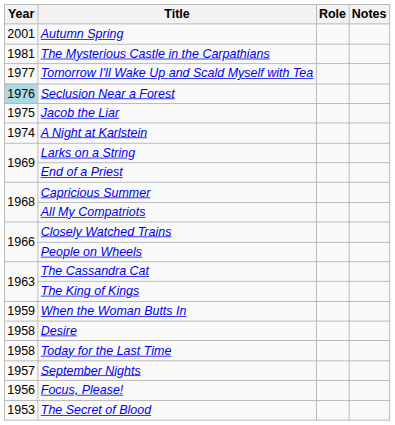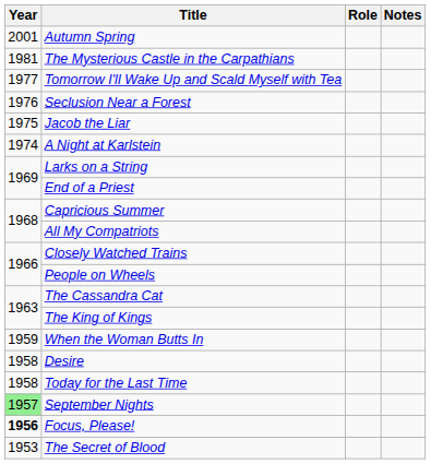Seclusion Near a Forest | Year: lightblue background -> no background
September Nights | Year: no background -> lightgreen background
Focus, Please! | Year: normal -> bold
